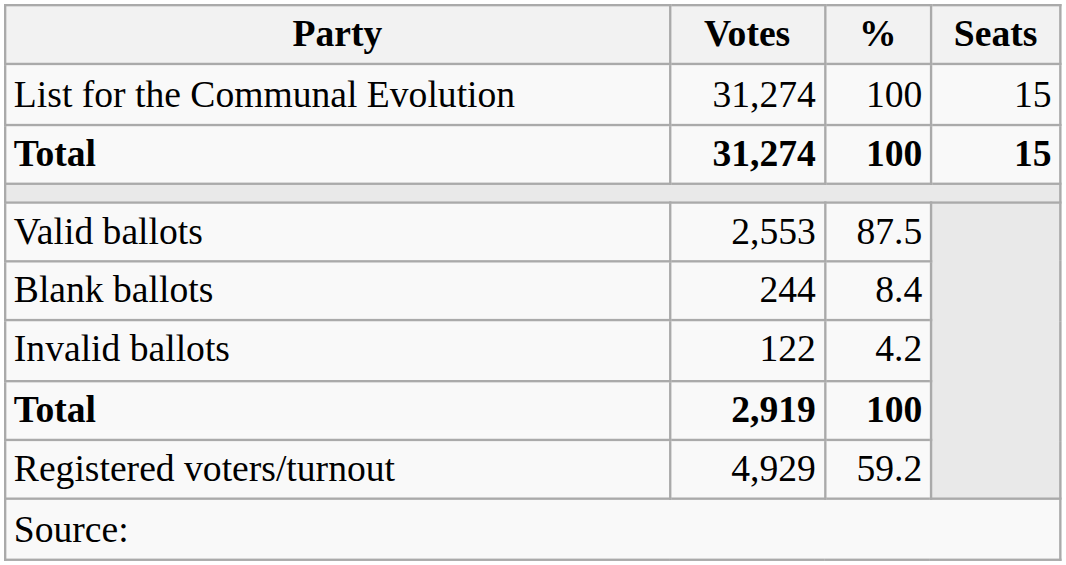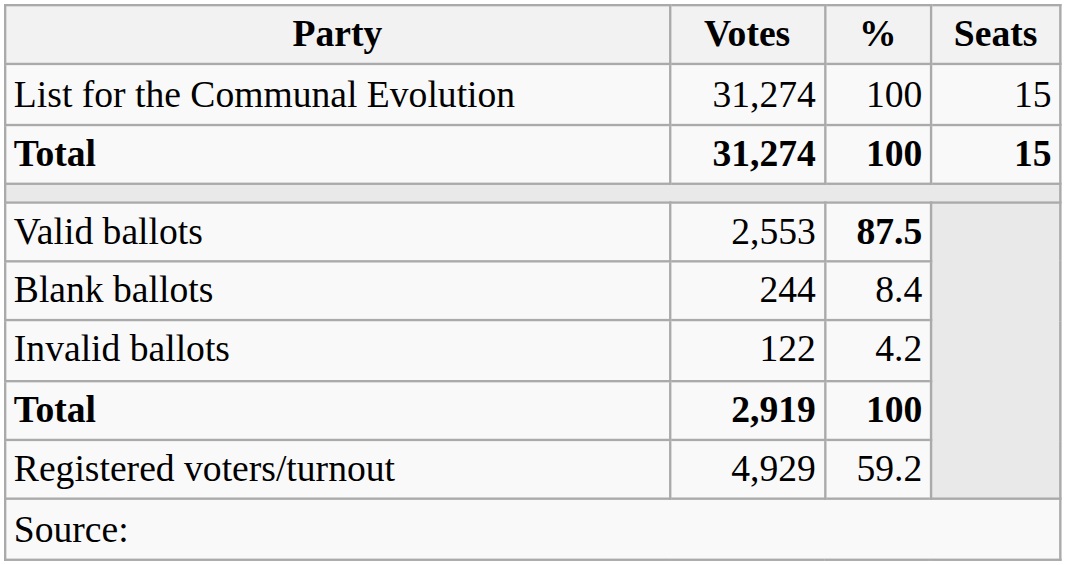Valid ballots | %: normal -> bold
